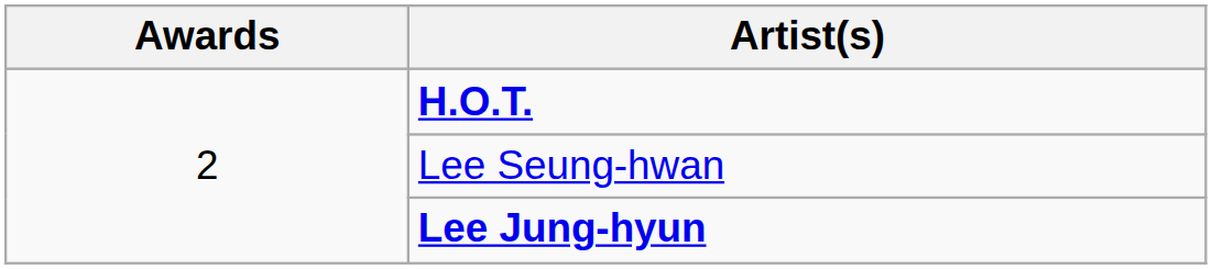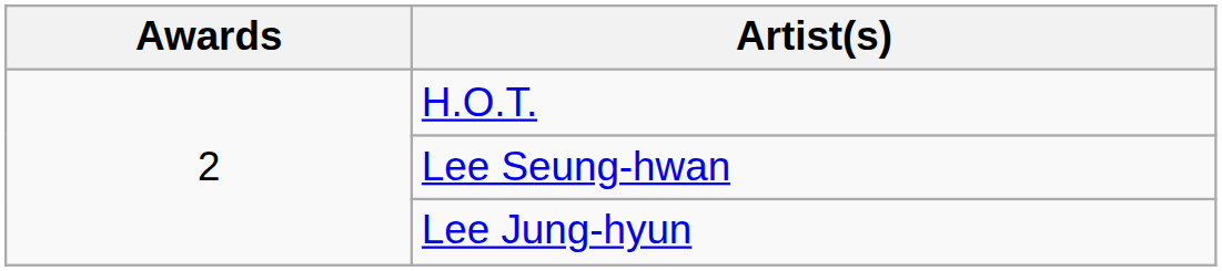H.O.T. | Artist(s): bold -> normal
Lee Jung-hyun | Artist(s): bold -> normal
